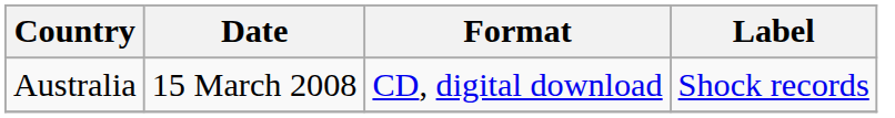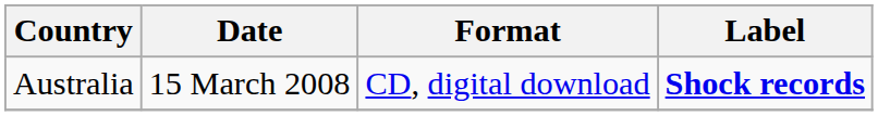Australia | Label: normal -> bold
